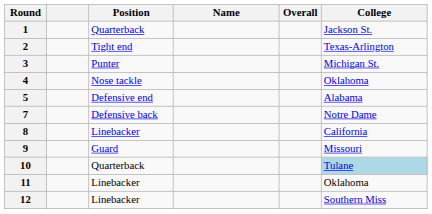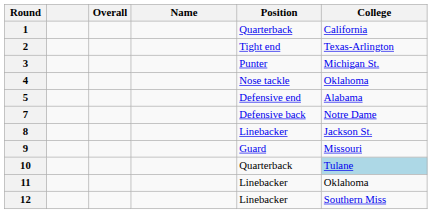columns swapped: Overall <-> Position
1 | College: Jackson St. -> California
8 | College: California -> Jackson St.
